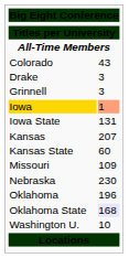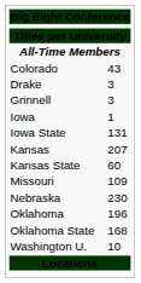row 7 | column 1: gold background -> no background
row 7 | column 2: lightsalmon background -> no background
row 14 | column 2: lavender background -> no background
